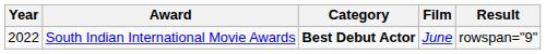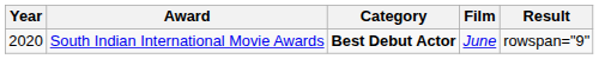South Indian International Movie Awards | Year: 2022 -> 2020
